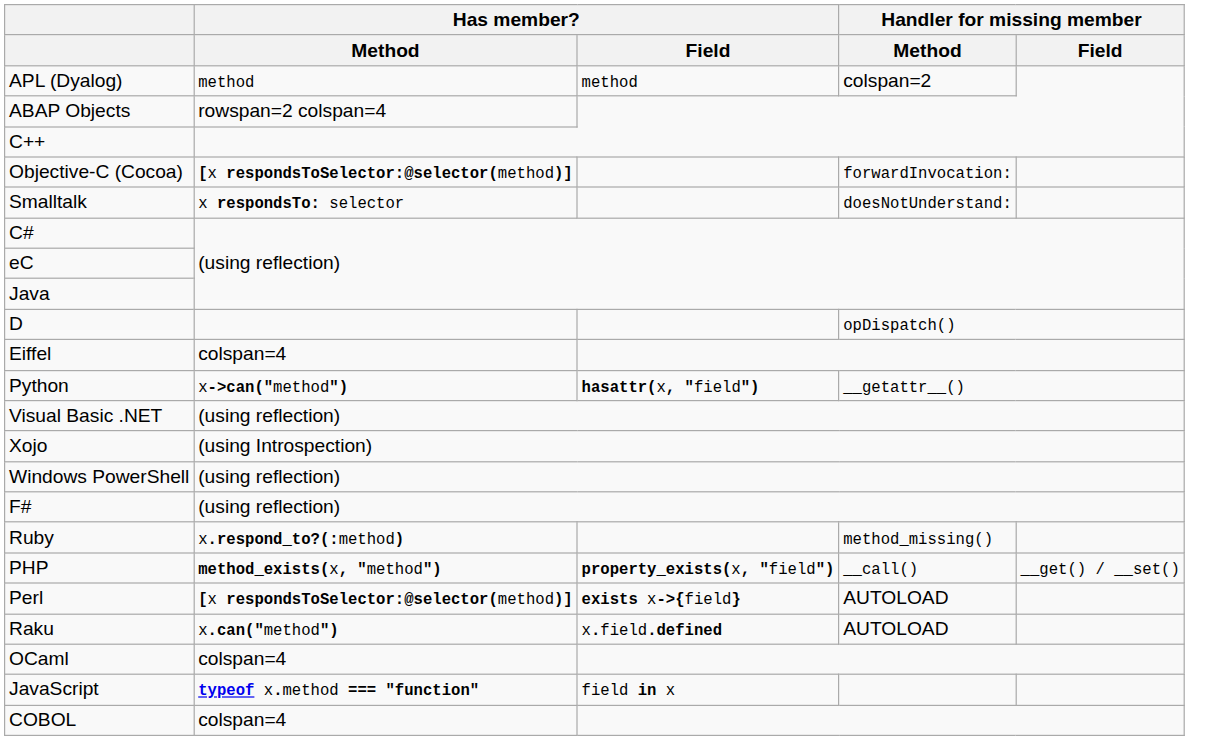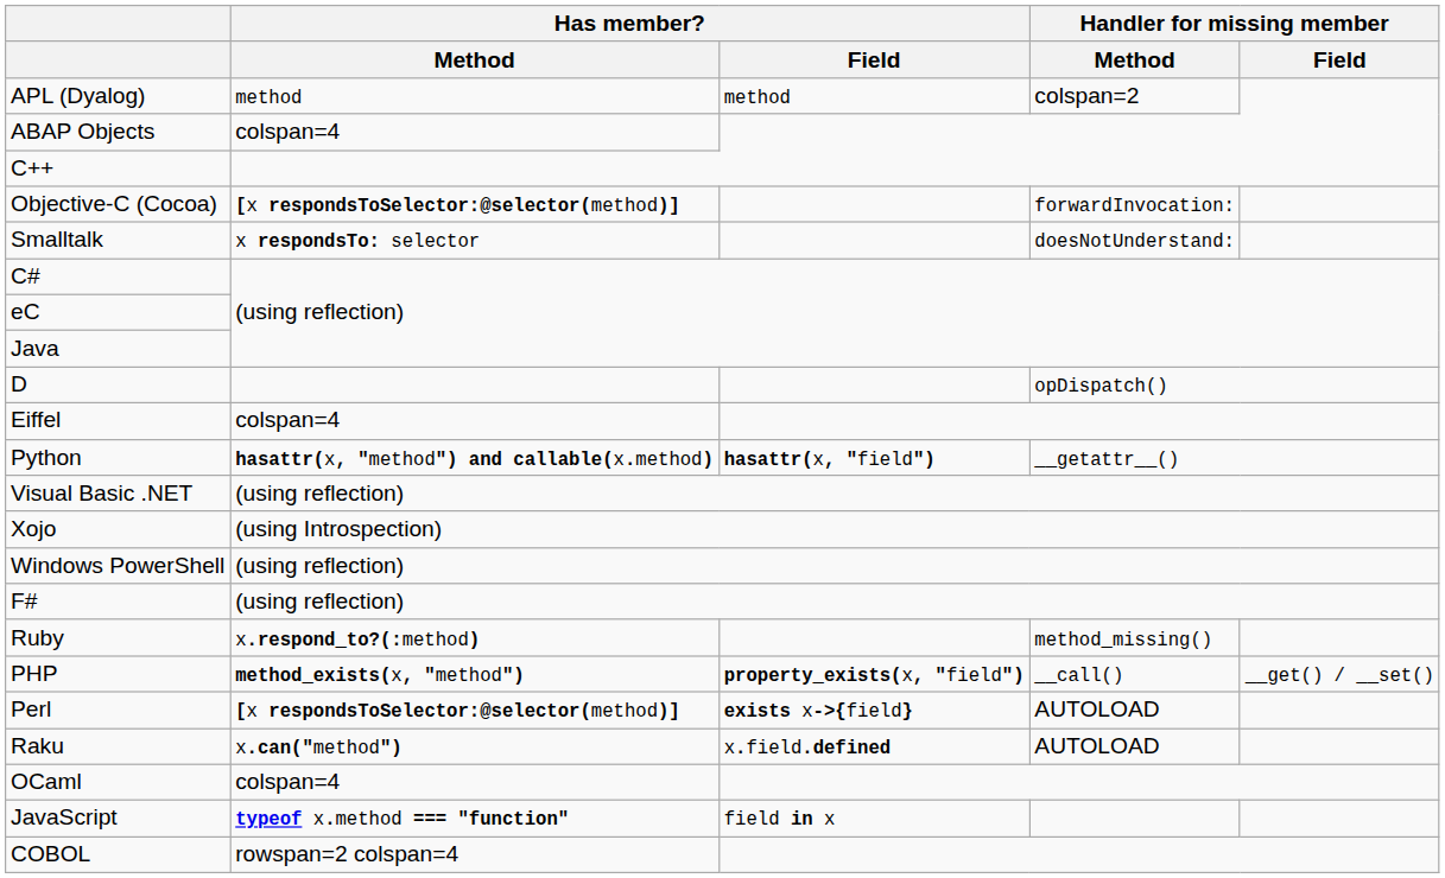ABAP Objects | Has member? / Method: rowspan=2 colspan=4 -> colspan=4
Python | Has member? / Method: x->can("method") -> hasattr(x, "method") and callable(x.method)
COBOL | Has member? / Method: colspan=4 -> rowspan=2 colspan=4
